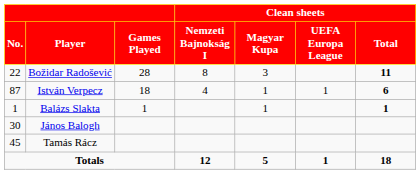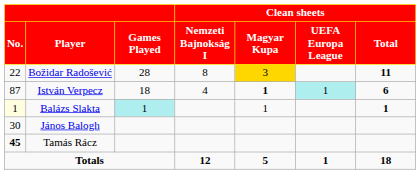Božidar Radošević | Clean sheets / Magyar Kupa: no background -> gold background
István Verpecz | Clean sheets / Magyar Kupa: normal -> bold
István Verpecz | Clean sheets / UEFA Europa League: no background -> paleturquoise background
Balázs Slakta | No.: no background -> lightyellow background
Balázs Slakta | Games Played: no background -> paleturquoise background
Tamás Rácz | No.: normal -> bold
